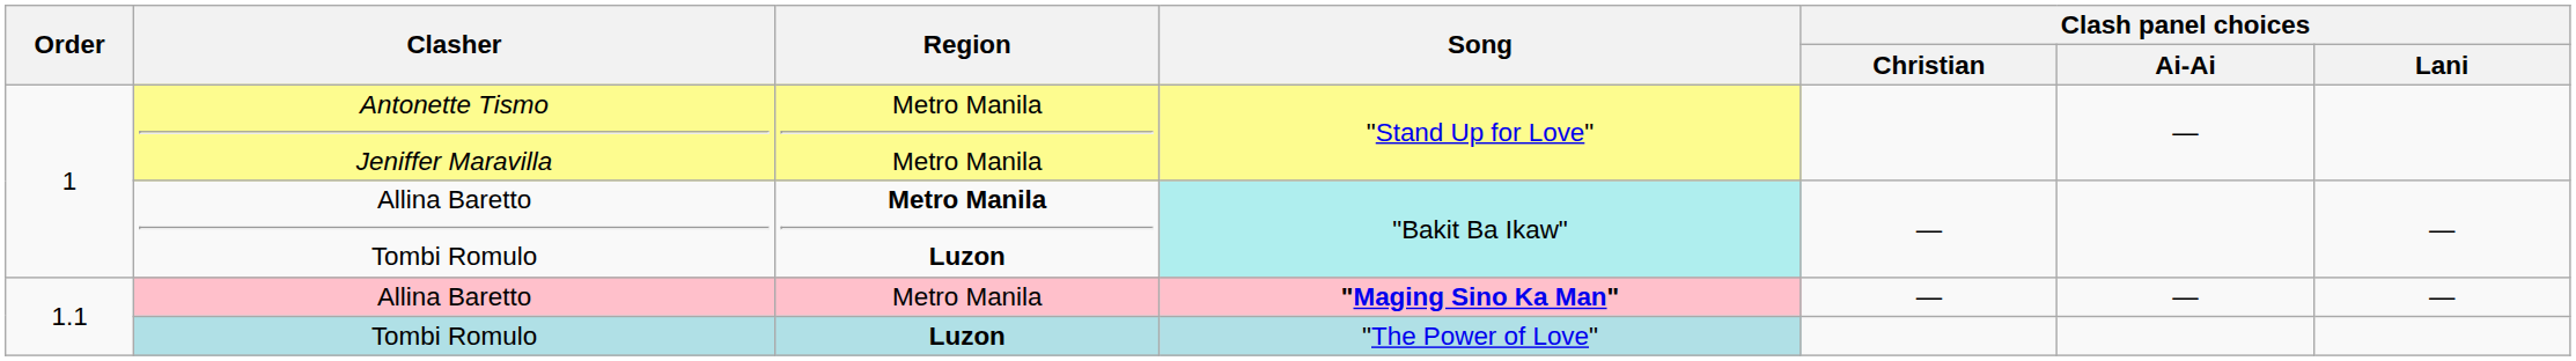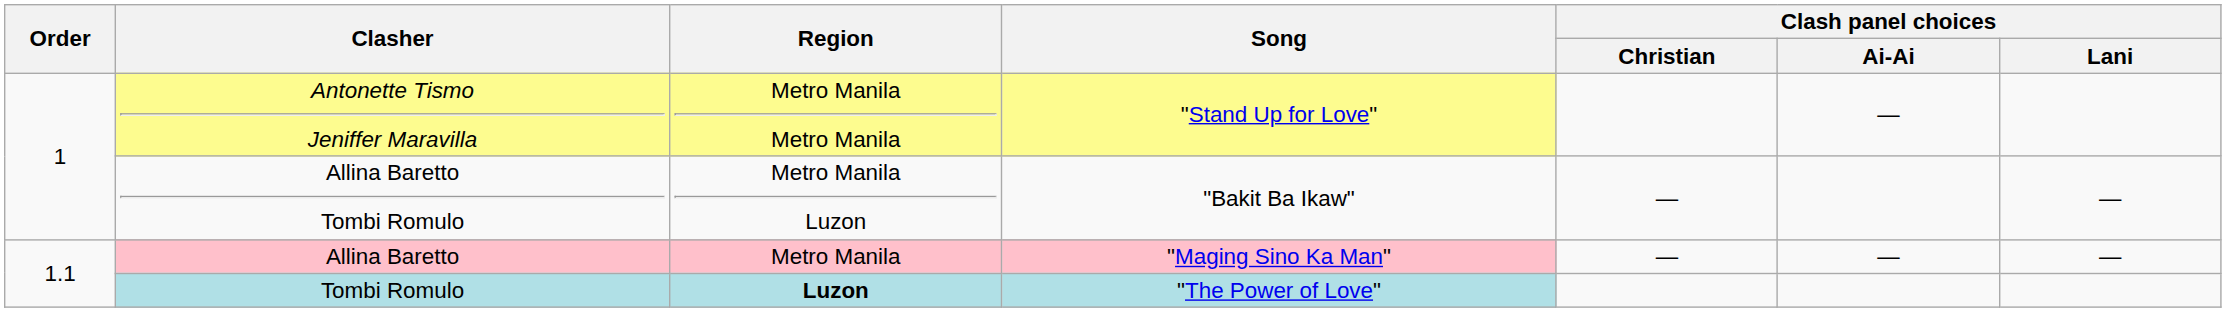Allina Baretto Tombi Romulo | Region: bold -> normal
Allina Baretto Tombi Romulo | Song: paleturquoise background -> no background
Allina Baretto | Song: bold -> normal
